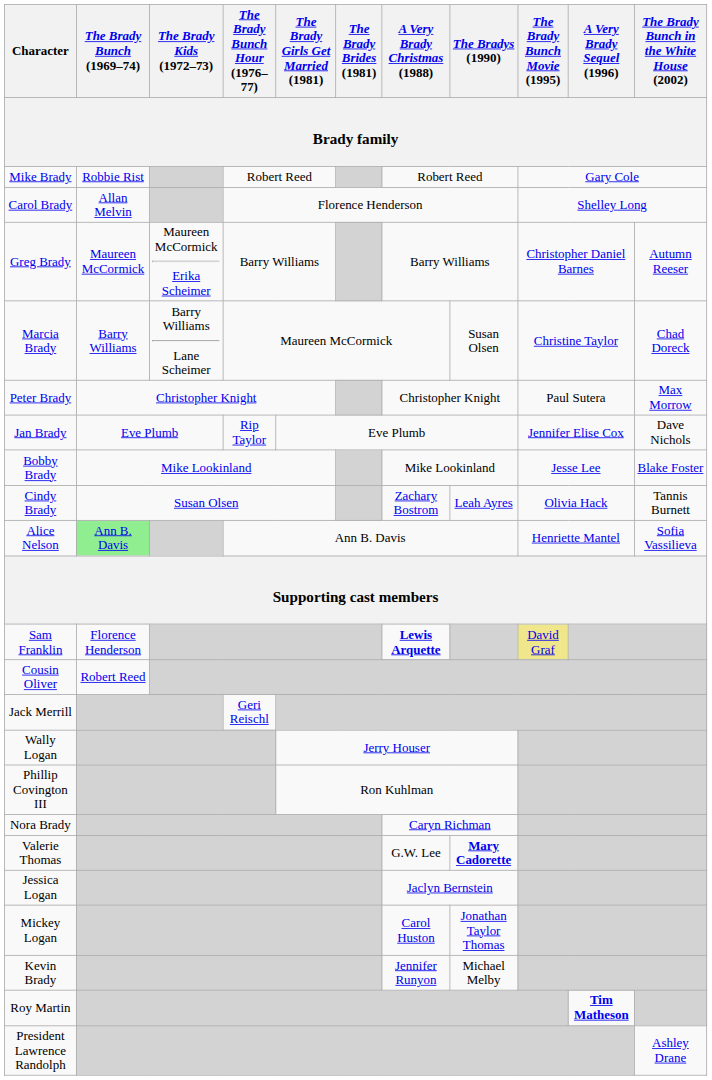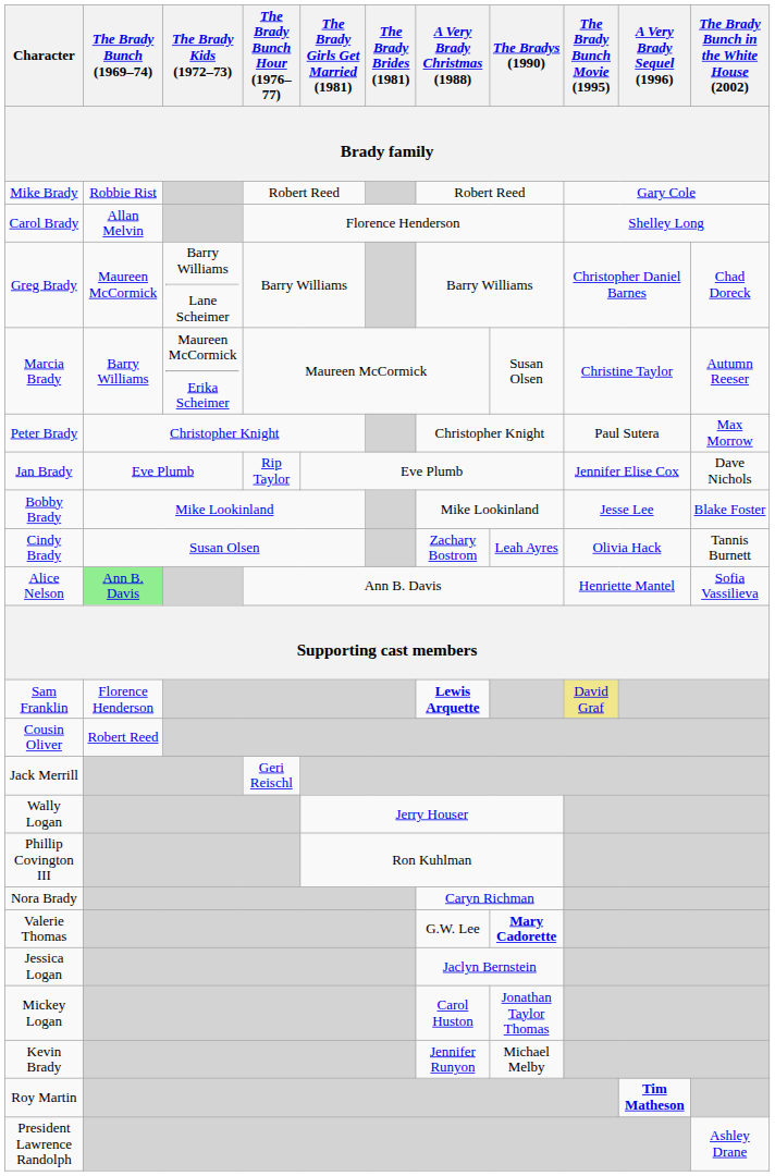Greg Brady | The Brady Kids (1972–73): Maureen McCormick Erika Scheimer -> Barry Williams Lane Scheimer
Greg Brady | The Brady Bunch in the White House (2002): Autumn Reeser -> Chad Doreck
Marcia Brady | The Brady Kids (1972–73): Barry Williams Lane Scheimer -> Maureen McCormick Erika Scheimer
Marcia Brady | The Brady Bunch in the White House (2002): Chad Doreck -> Autumn Reeser
